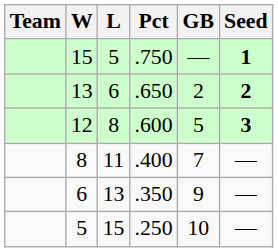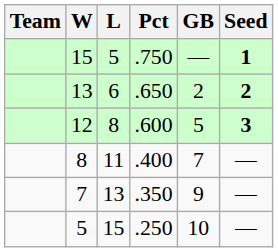row 6 | W: 6 -> 7
